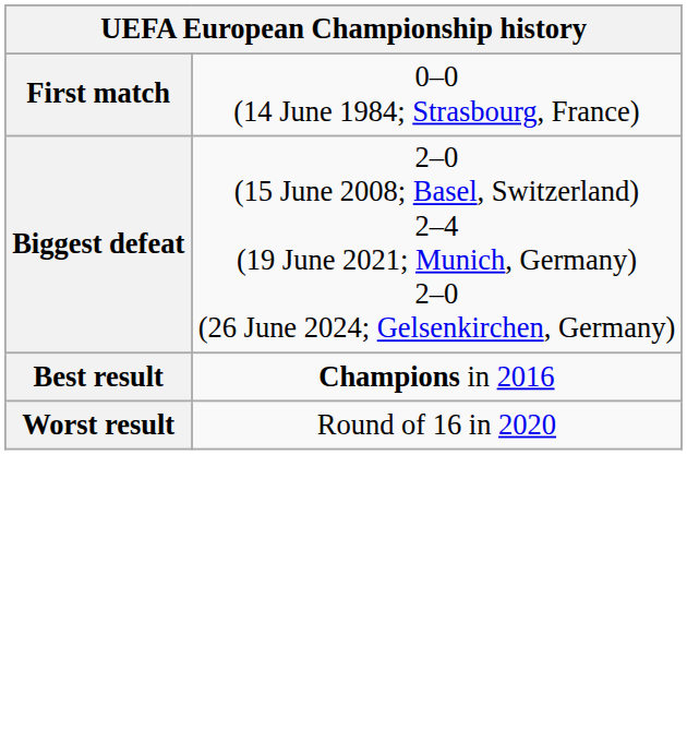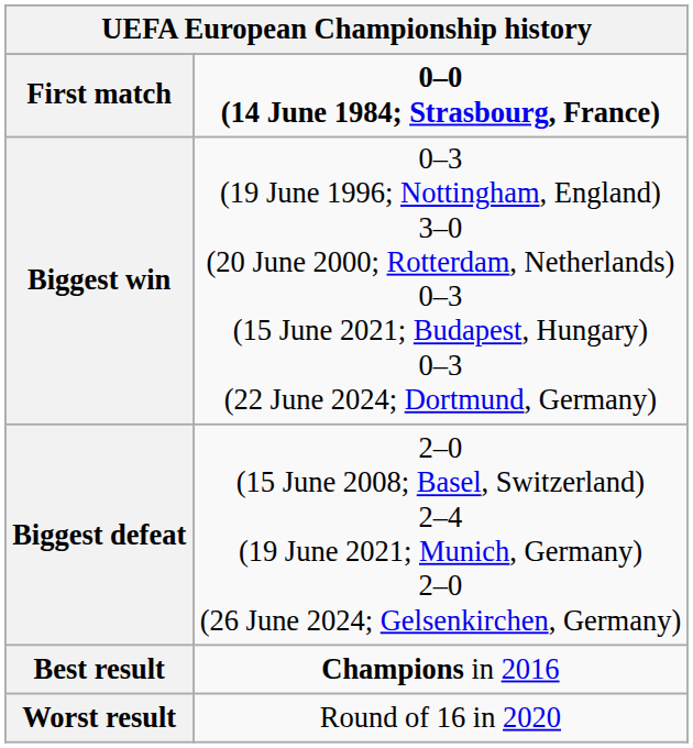First match | column 2: normal -> bold
+ row: Biggest win | 0–3 (19 June 1996; Nottingham, England) 3–0 (20 June 2000; Rotterdam, Netherlands) 0–3 (15 June 2021; Budapest, Hungary) 0–3 (22 June 2024; Dortmund, Germany)
